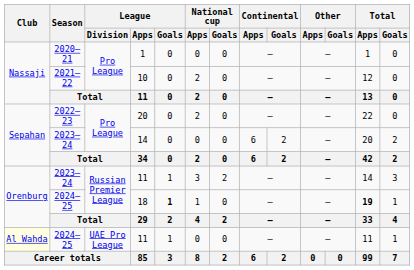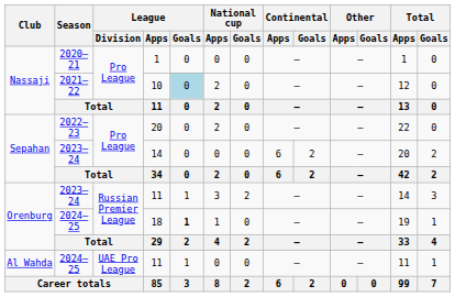10 | League / Goals: no background -> lightblue background
18 | Total / Apps: bold -> normal
2024–25 / 11 | Club: lightyellow background -> no background
